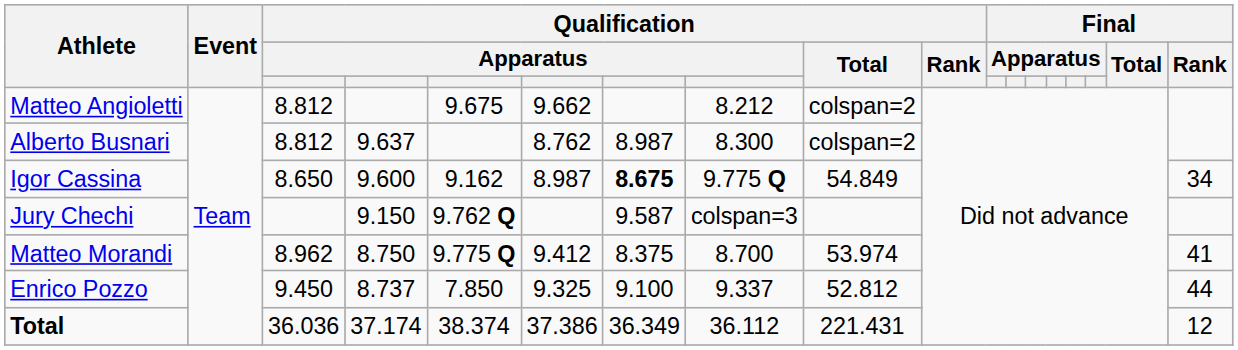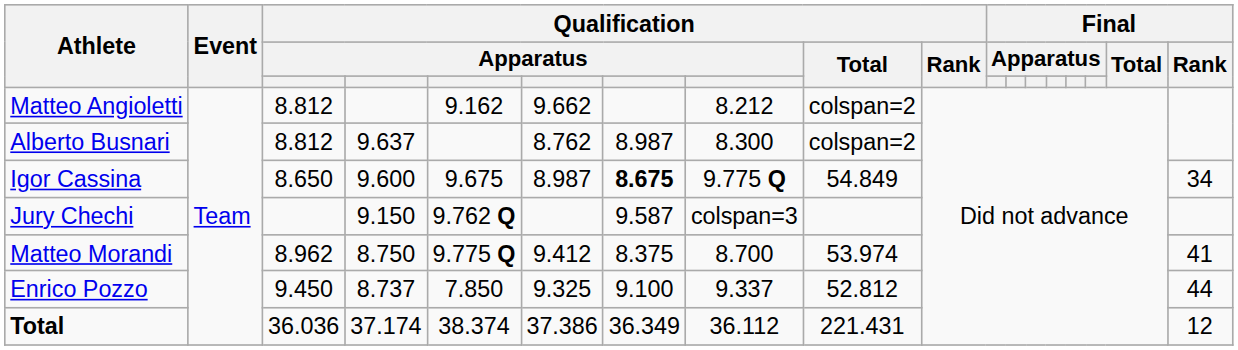Matteo Angioletti | column 5: 9.675 -> 9.162
Igor Cassina | column 5: 9.162 -> 9.675
